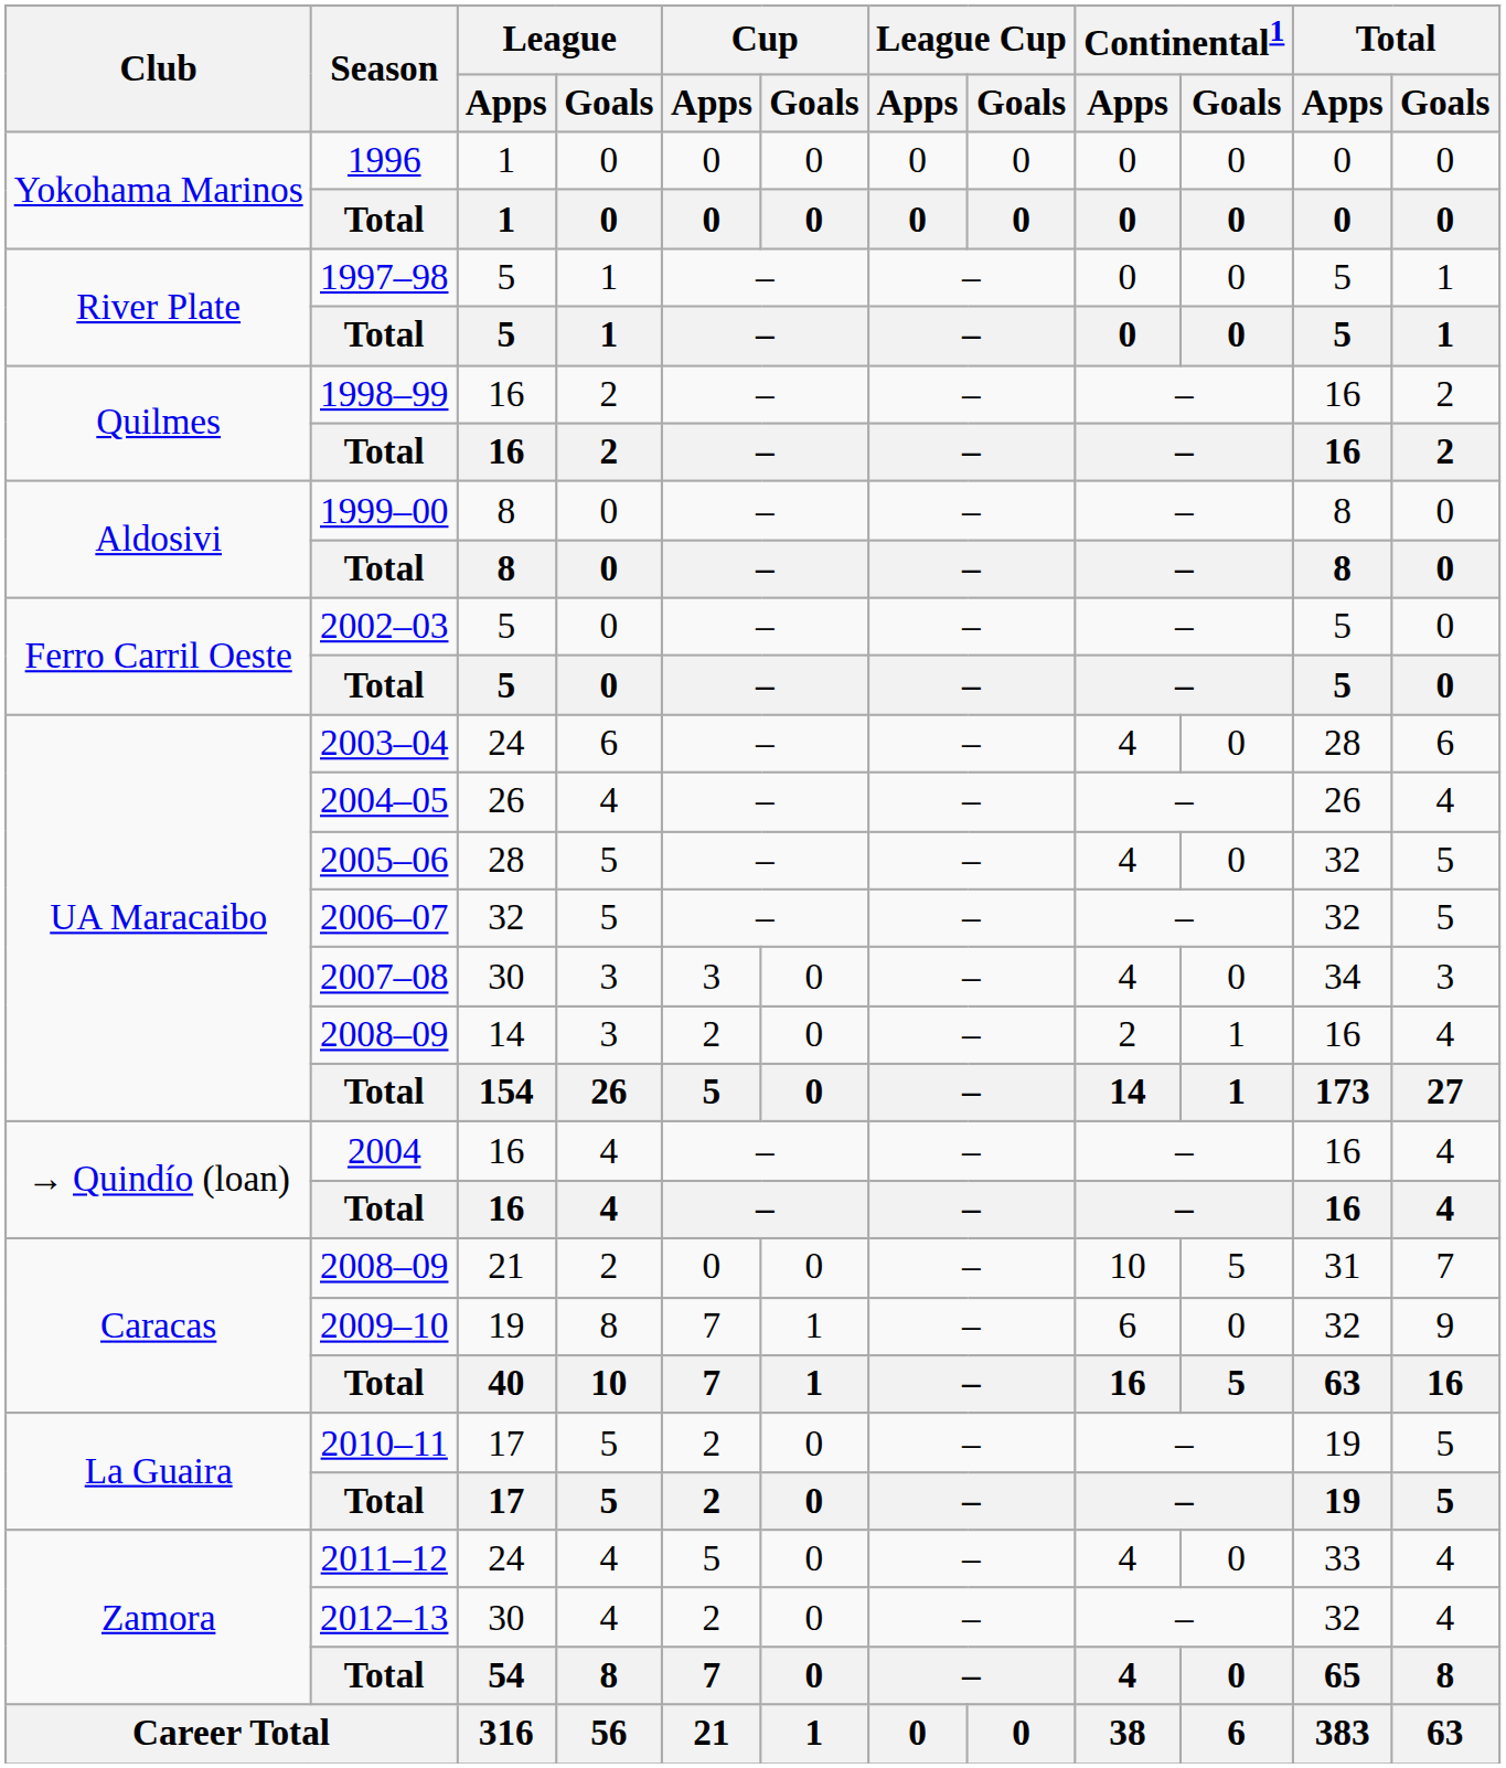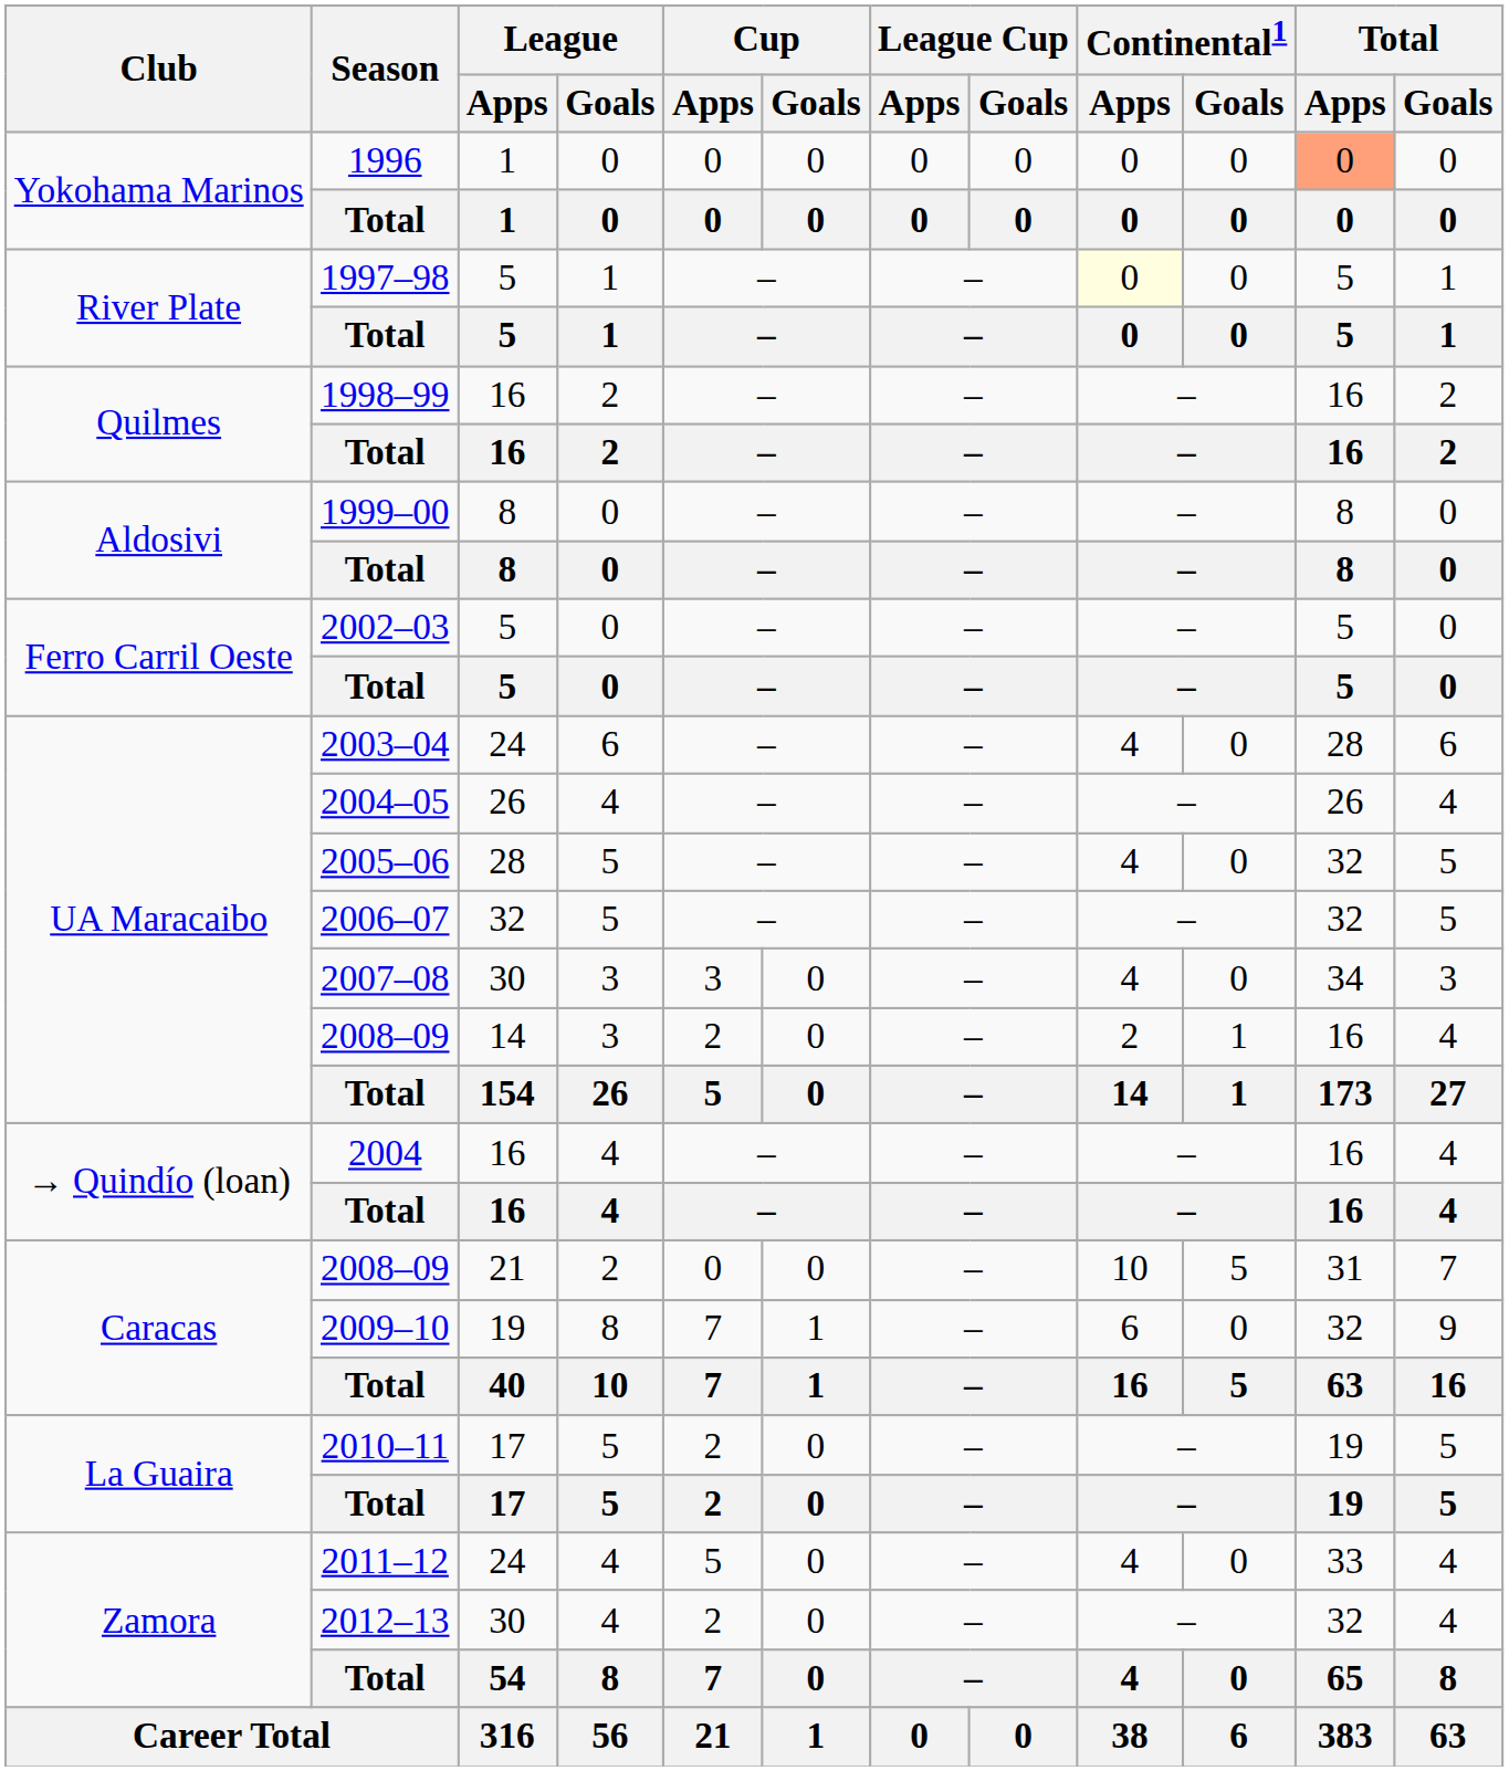1996 | Total / Apps: no background -> lightsalmon background
1997–98 | Continental1 / Apps: no background -> lightyellow background
